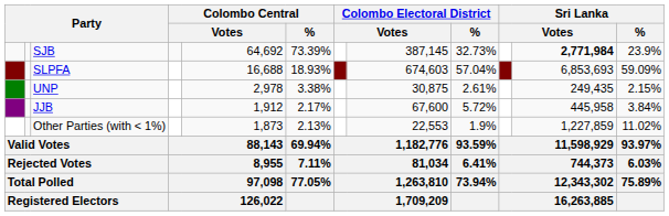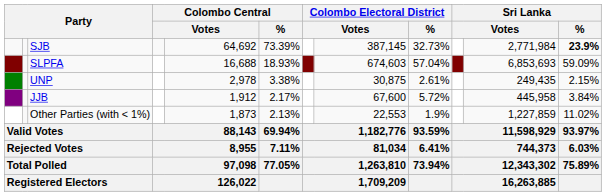SJB | column 11: bold -> normal
SJB | Sri Lanka / %: normal -> bold
